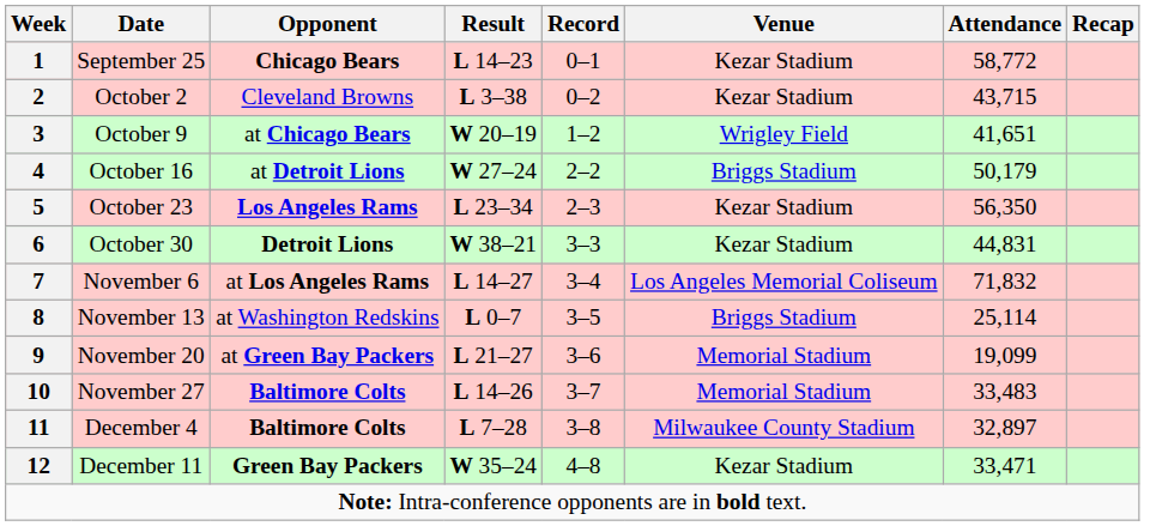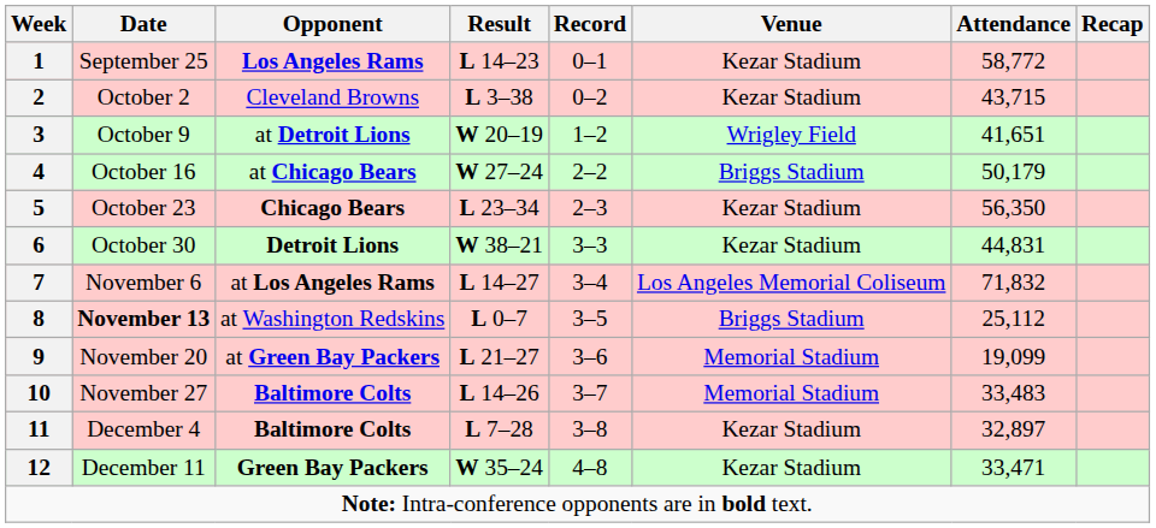1 | Opponent: Chicago Bears -> Los Angeles Rams
3 | Opponent: at Chicago Bears -> at Detroit Lions
4 | Opponent: at Detroit Lions -> at Chicago Bears
5 | Opponent: Los Angeles Rams -> Chicago Bears
8 | Date: normal -> bold
8 | Attendance: 25,114 -> 25,112
11 | Venue: Milwaukee County Stadium -> Kezar Stadium
